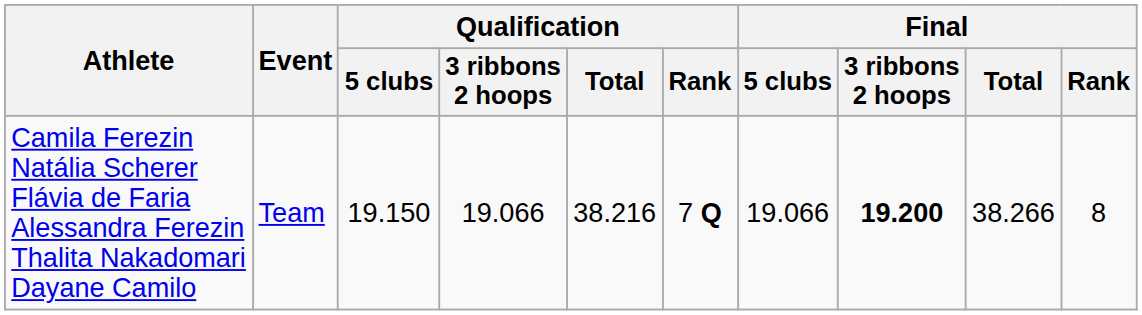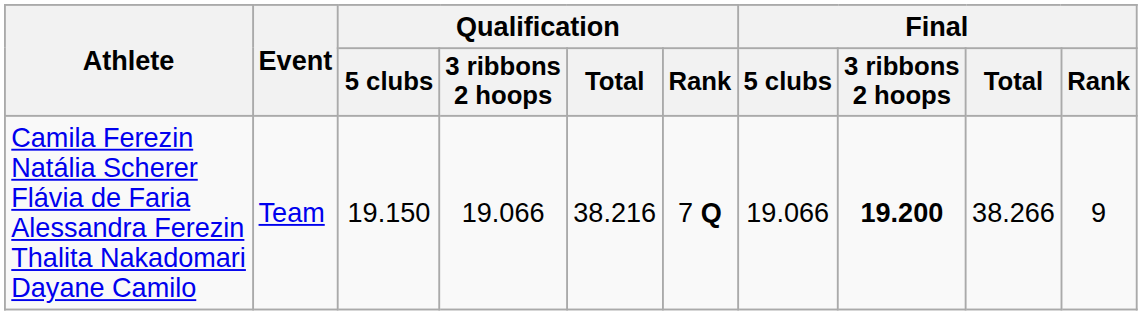row 3 | Final / Rank: 8 -> 9
